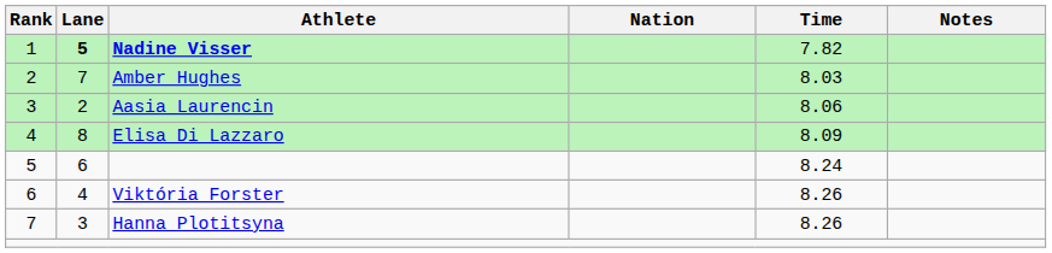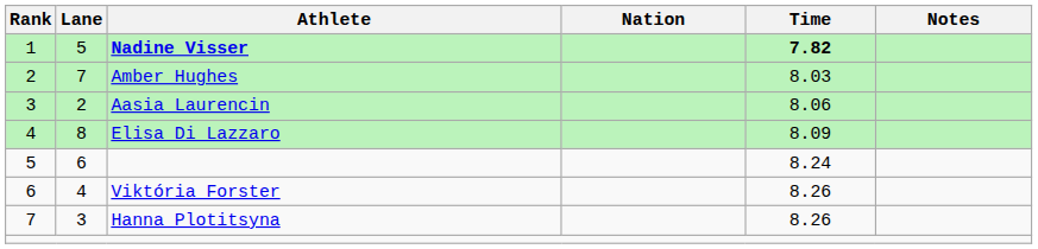1 | Lane: bold -> normal
1 | Time: normal -> bold
